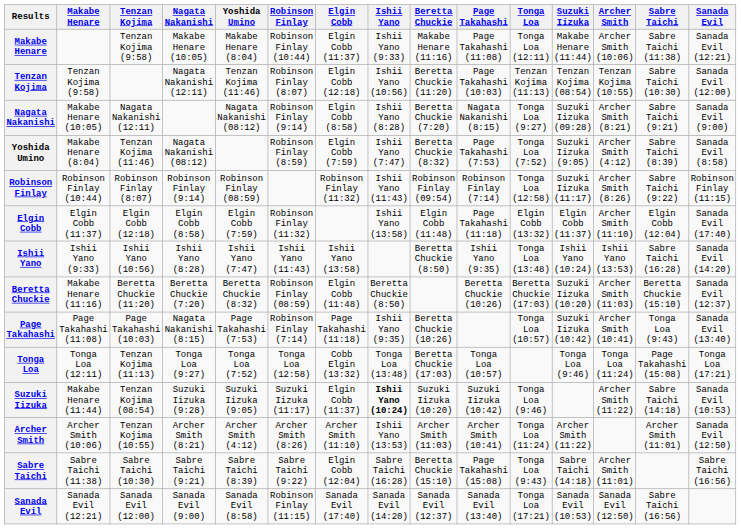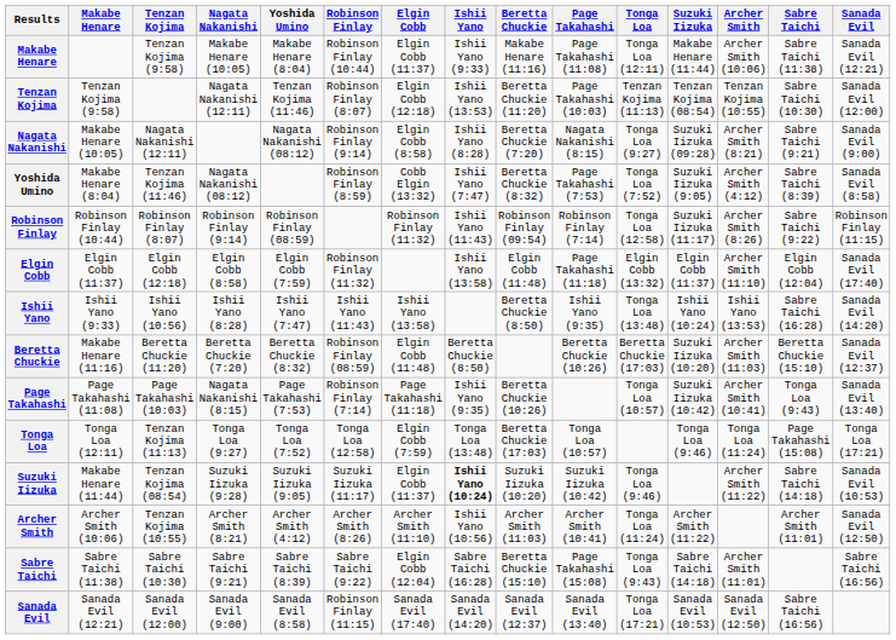row 3 | Ishii Yano: Ishii Yano (10:56) -> Ishii Yano (13:53)
row 5 | Elgin Cobb: Elgin Cobb (7:59) -> Cobb Elgin (13:32)
row 11 | Elgin Cobb: Cobb Elgin (13:32) -> Elgin Cobb (7:59)
row 13 | Ishii Yano: Ishii Yano (13:53) -> Ishii Yano (10:56)
